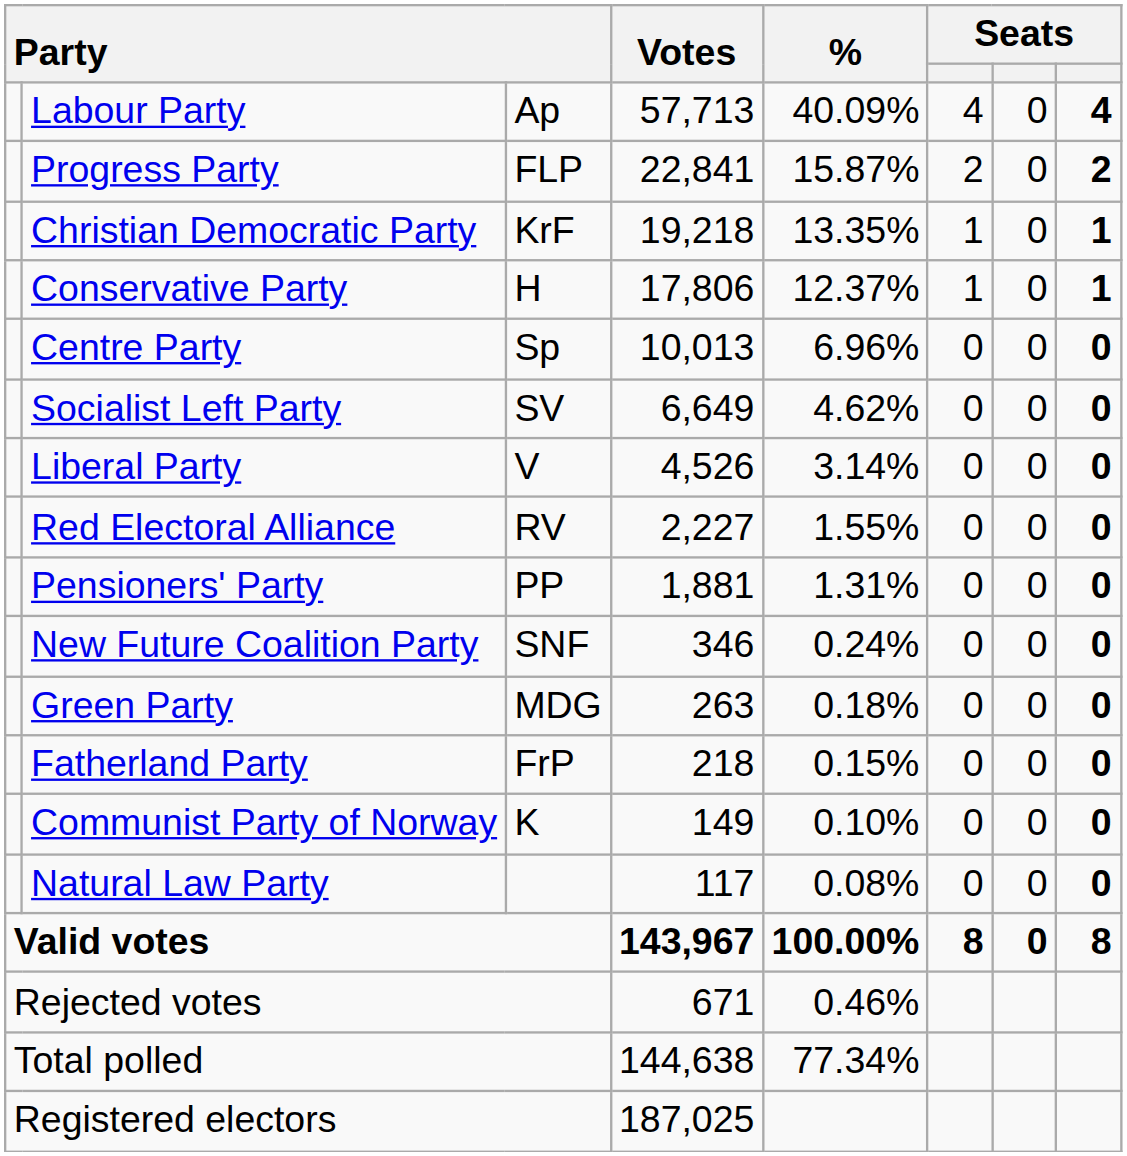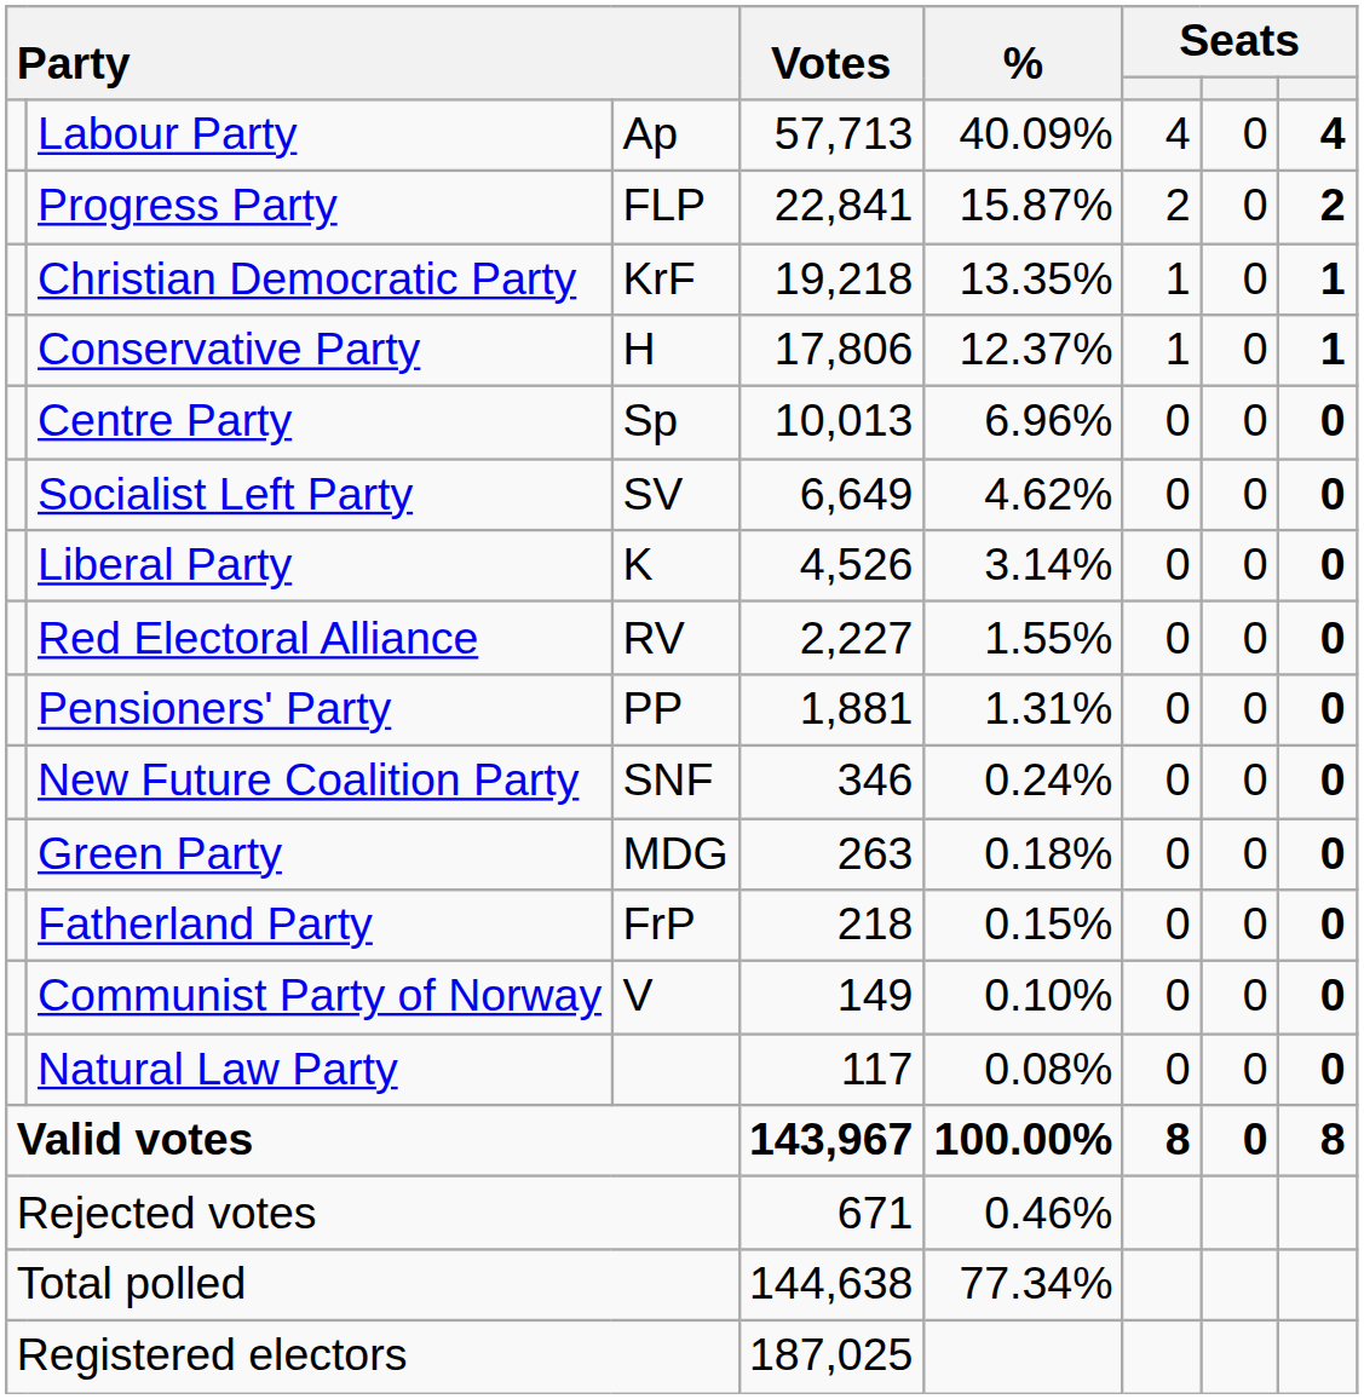Liberal Party | column 3: V -> K
Communist Party of Norway | column 3: K -> V
